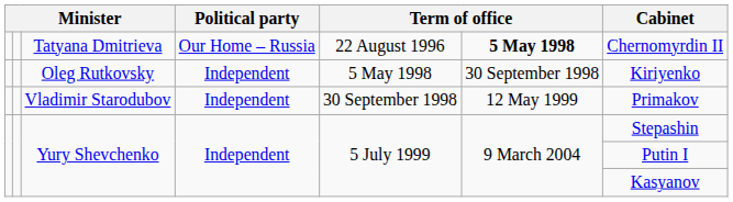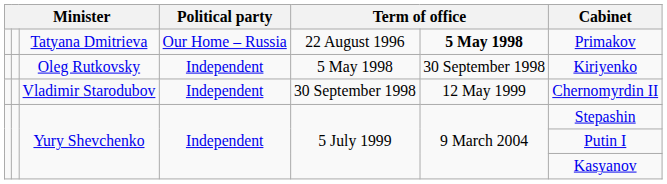Tatyana Dmitrieva | column 7: Chernomyrdin II -> Primakov
Vladimir Starodubov | column 7: Primakov -> Chernomyrdin II
